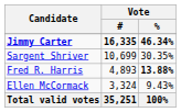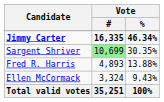Sargent Shriver | Vote / #: no background -> lightgreen background
Fred R. Harris | Vote / %: bold -> normal
